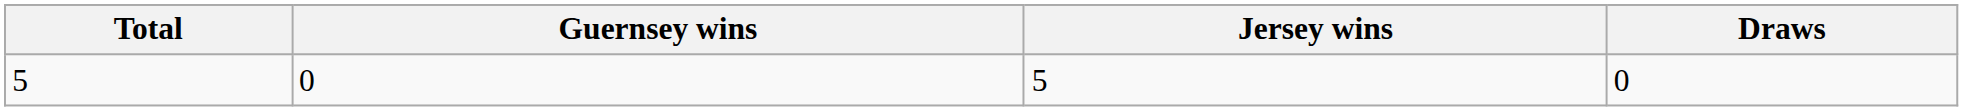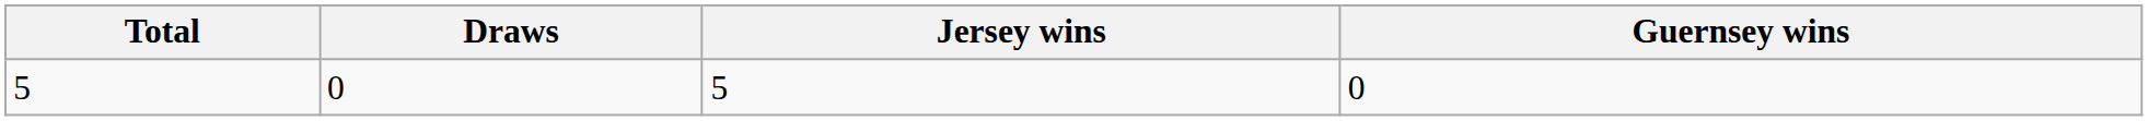columns swapped: Guernsey wins <-> Draws
